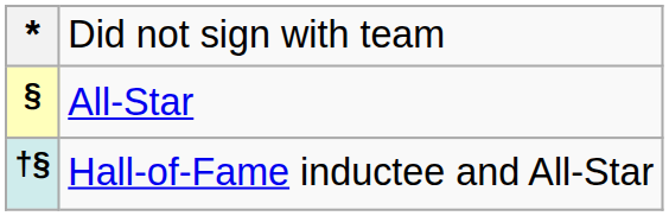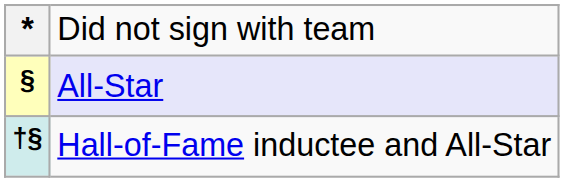row 2 | column 2: no background -> lavender background
